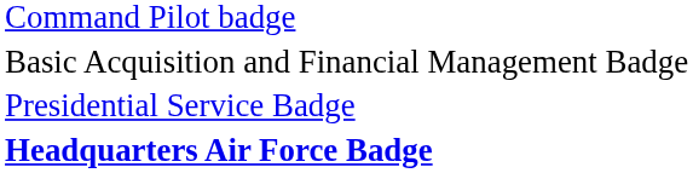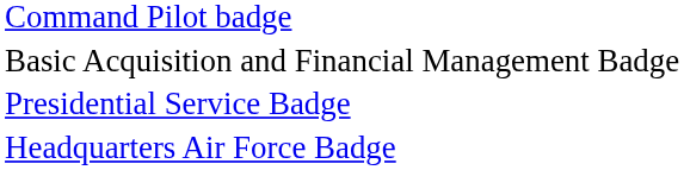row 4 | column 1: bold -> normal
